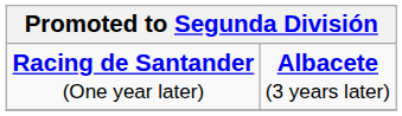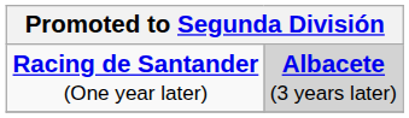Racing de Santander (One year later) | column 2: no background -> lightgrey background
